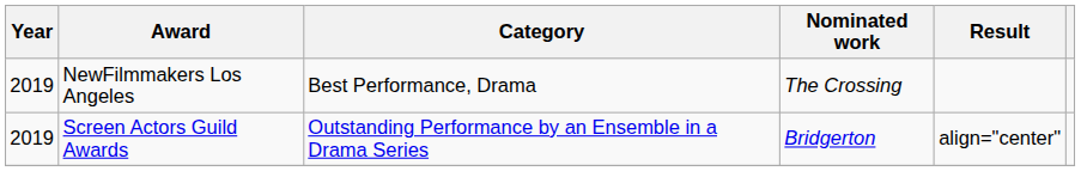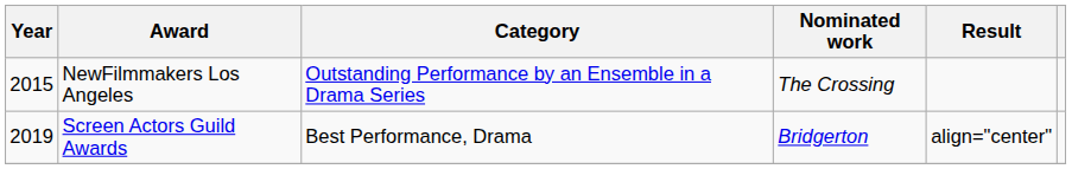NewFilmmakers Los Angeles | Year: 2019 -> 2015
NewFilmmakers Los Angeles | Category: Best Performance, Drama -> Outstanding Performance by an Ensemble in a Drama Series
Screen Actors Guild Awards | Category: Outstanding Performance by an Ensemble in a Drama Series -> Best Performance, Drama
